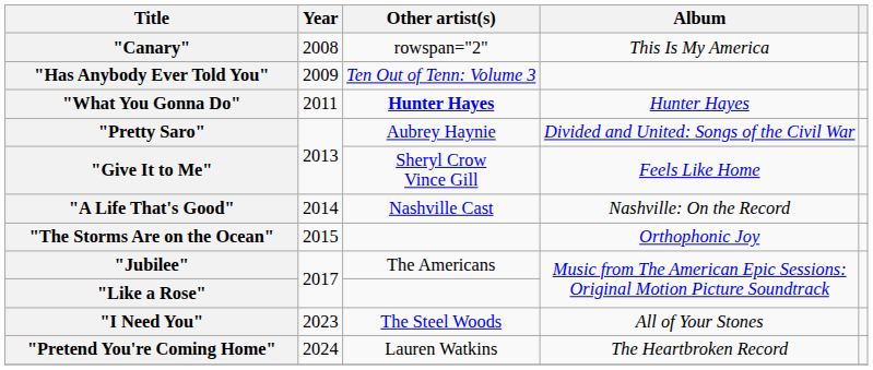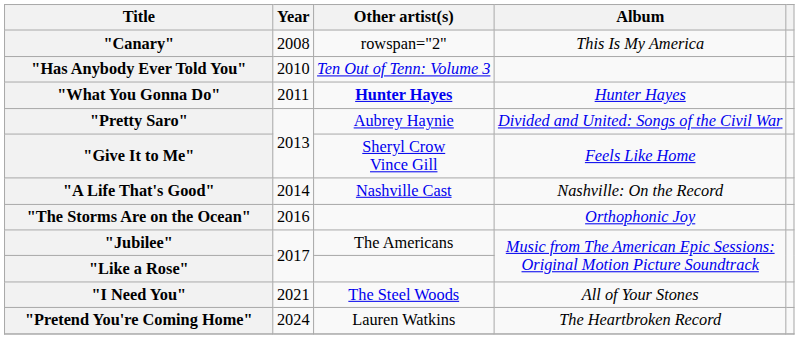"Has Anybody Ever Told You" | Year: 2009 -> 2010
"The Storms Are on the Ocean" | Year: 2015 -> 2016
"I Need You" | Year: 2023 -> 2021
